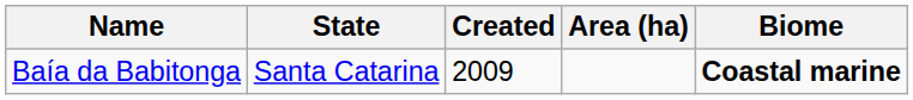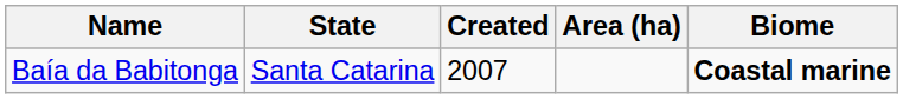Baía da Babitonga | Created: 2009 -> 2007
